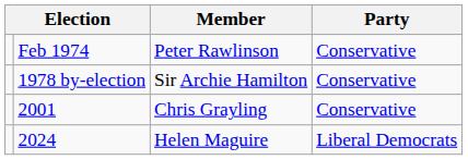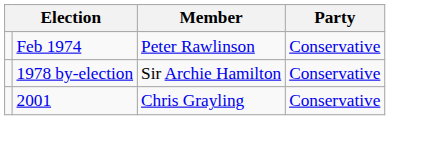- row: 2024 | Helen Maguire | Liberal Democrats
